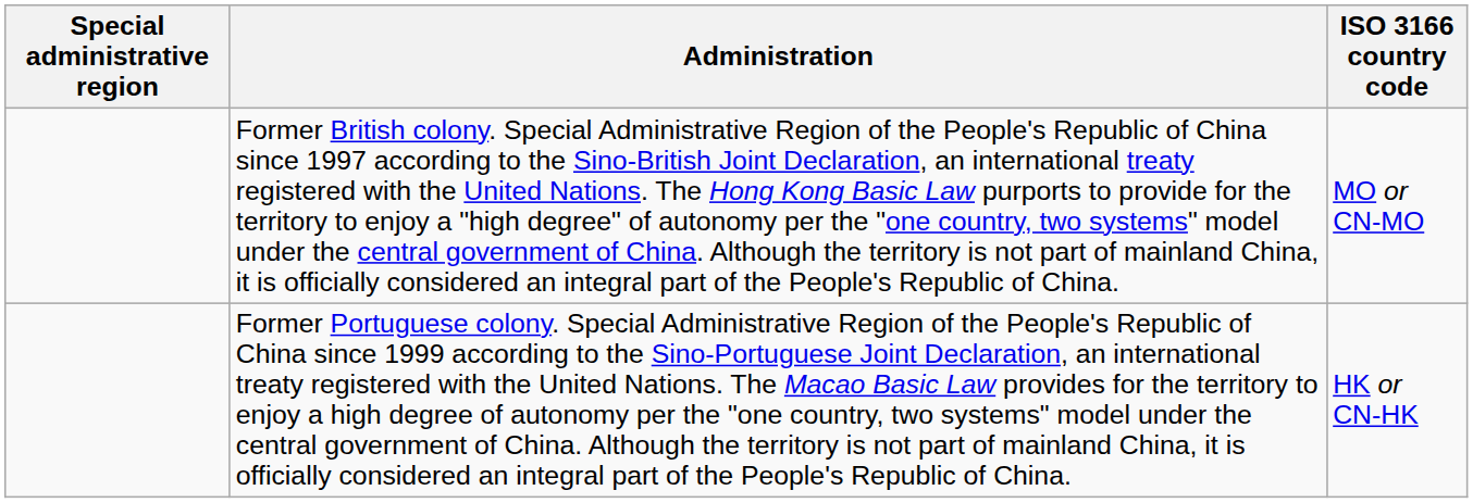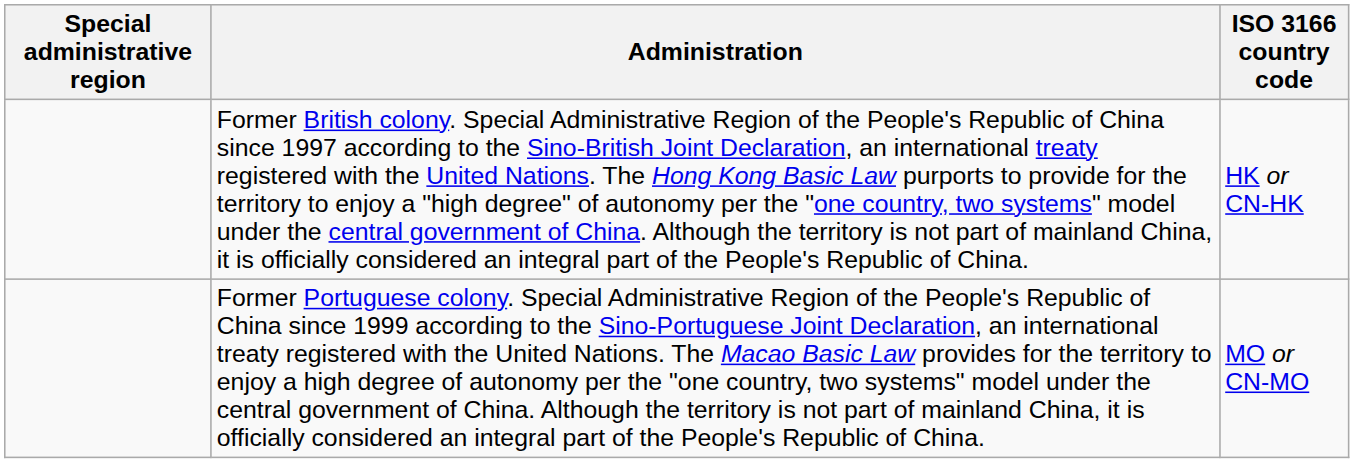row 2 | ISO 3166 country code: MO or CN-MO -> HK or CN-HK
row 3 | ISO 3166 country code: HK or CN-HK -> MO or CN-MO
